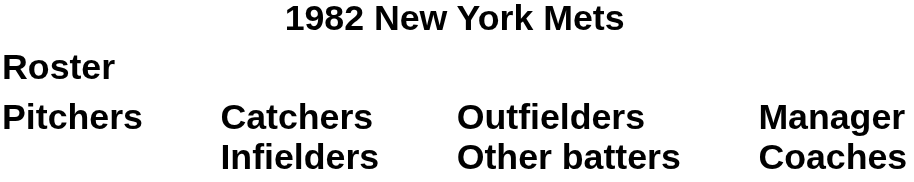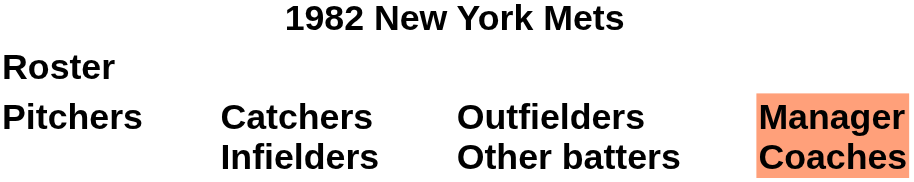Pitchers | column 4: no background -> lightsalmon background
